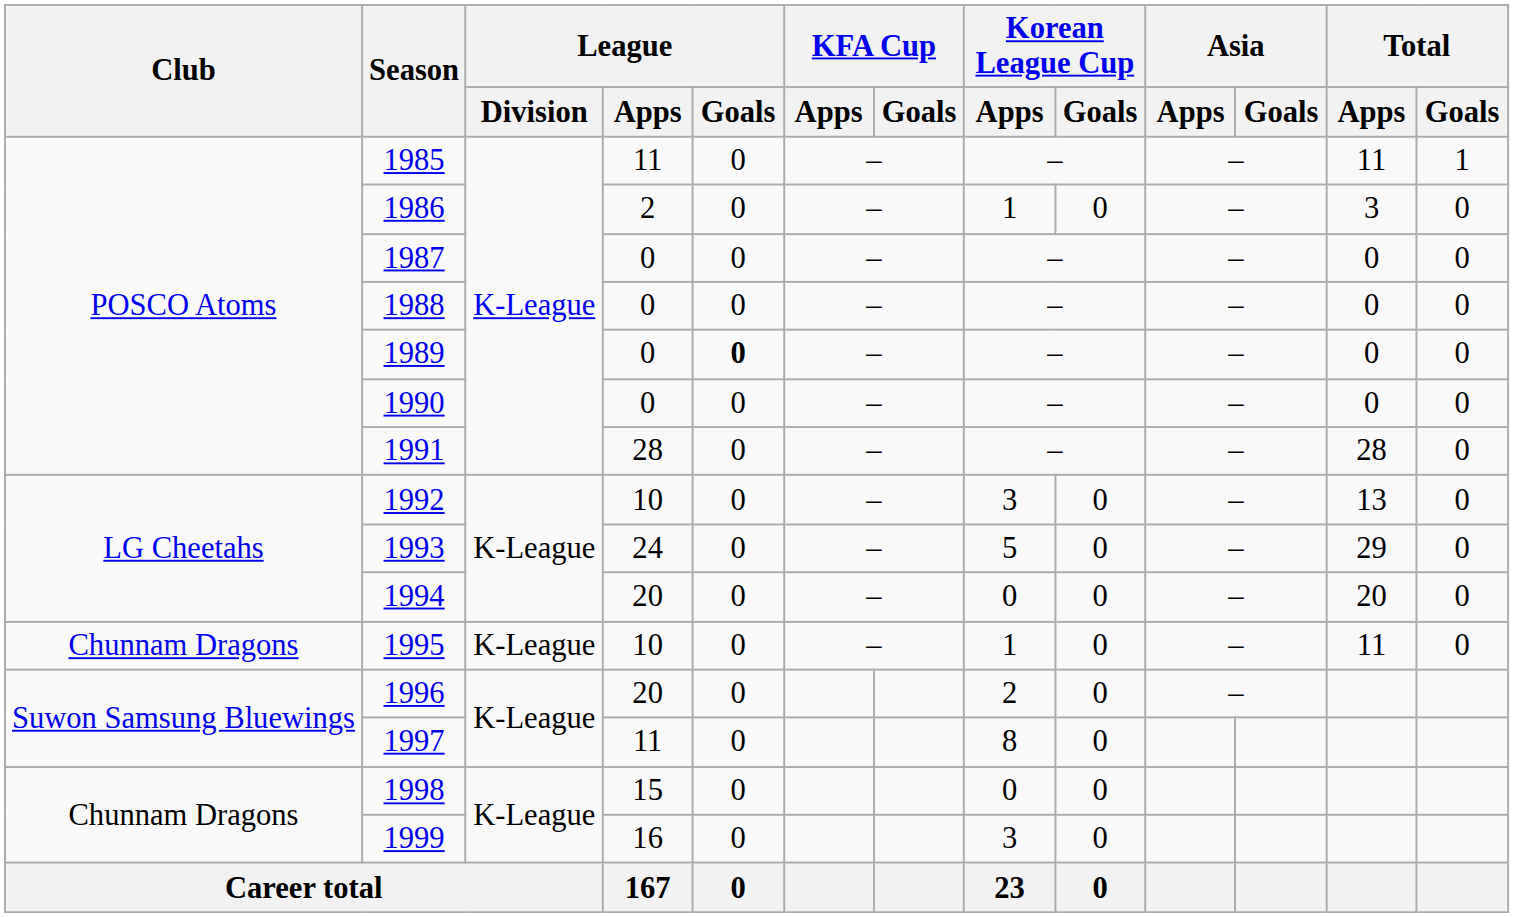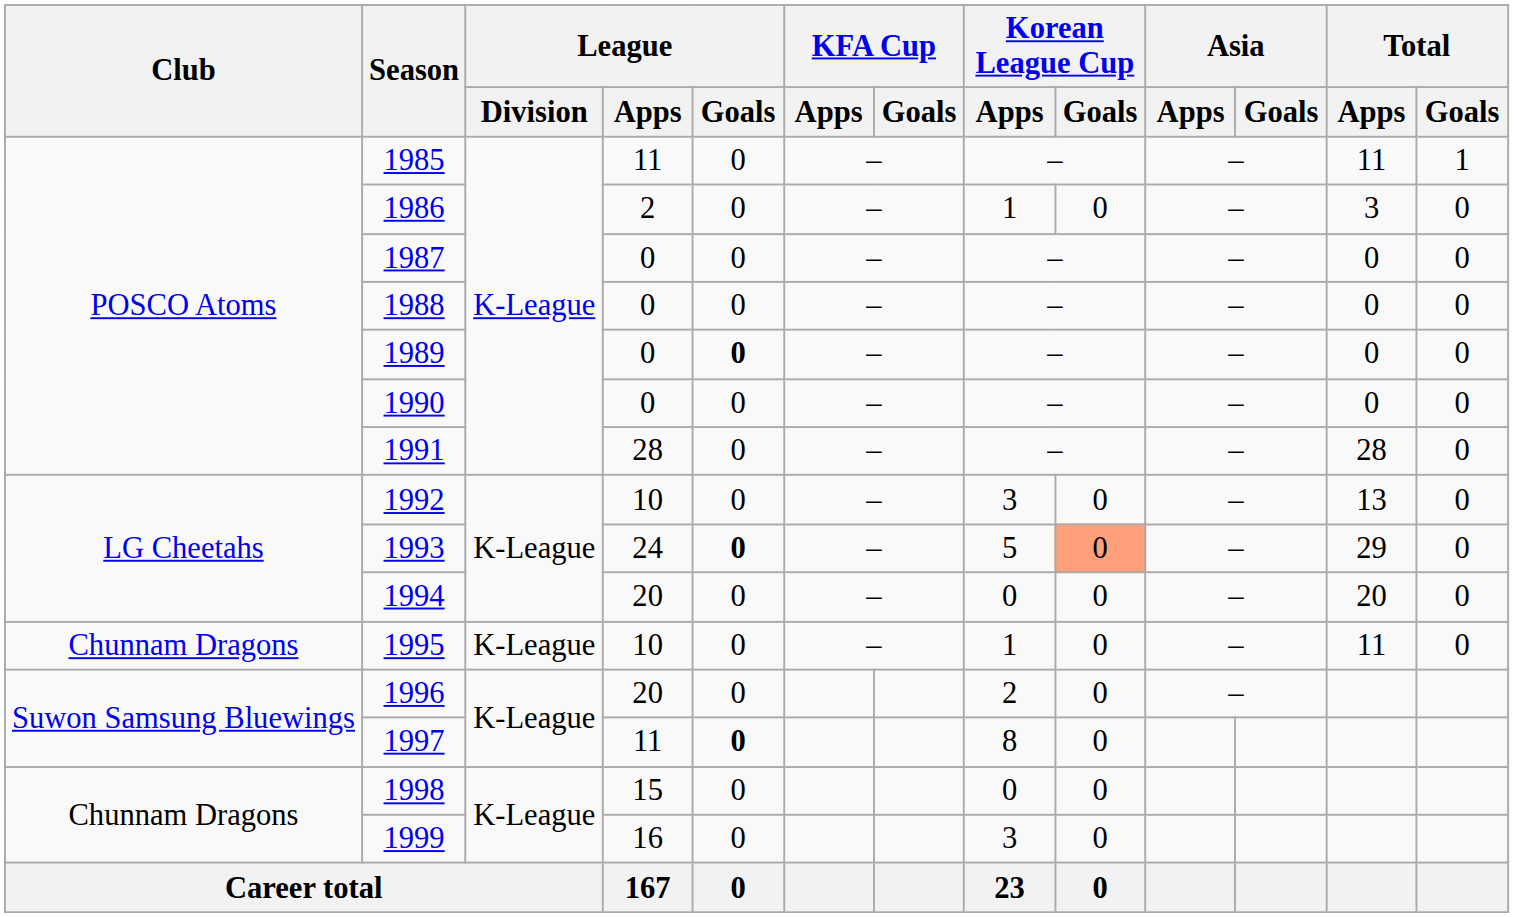1993 | League / Goals: normal -> bold
1993 | Korean League Cup / Goals: no background -> lightsalmon background
1997 | League / Goals: normal -> bold
